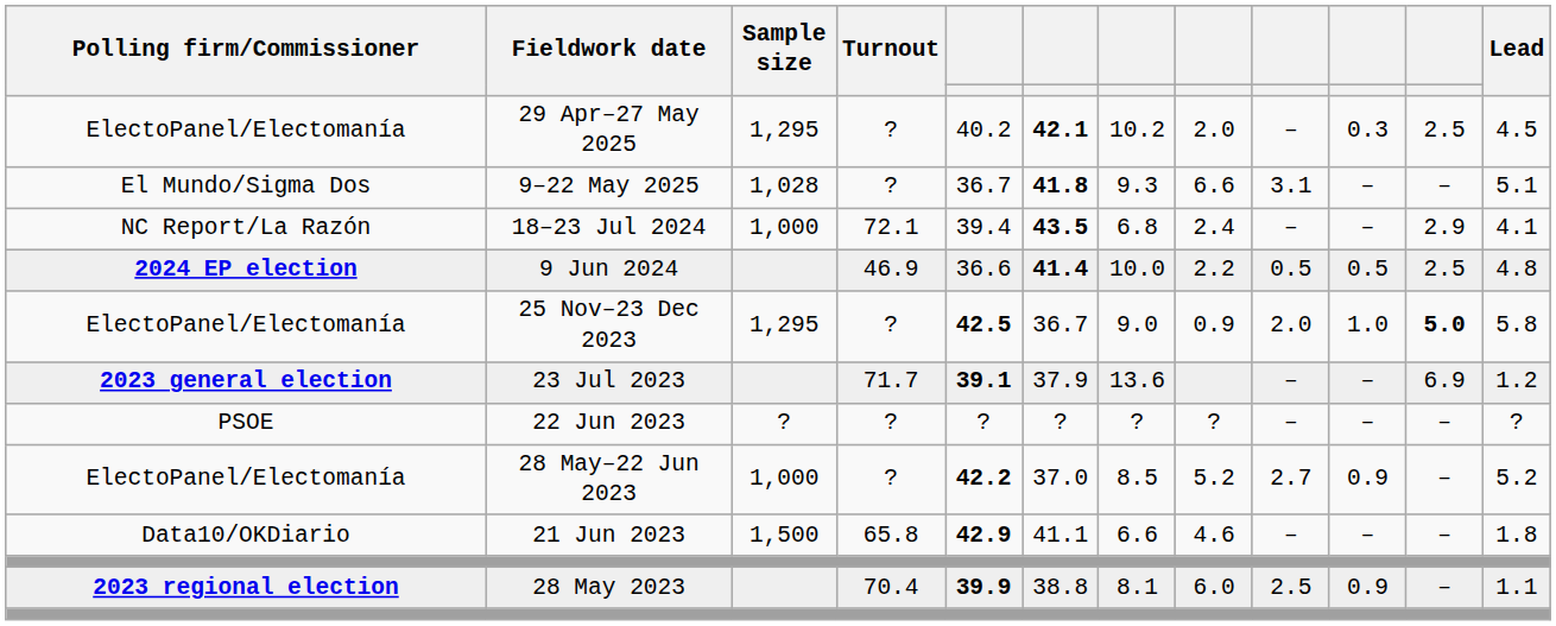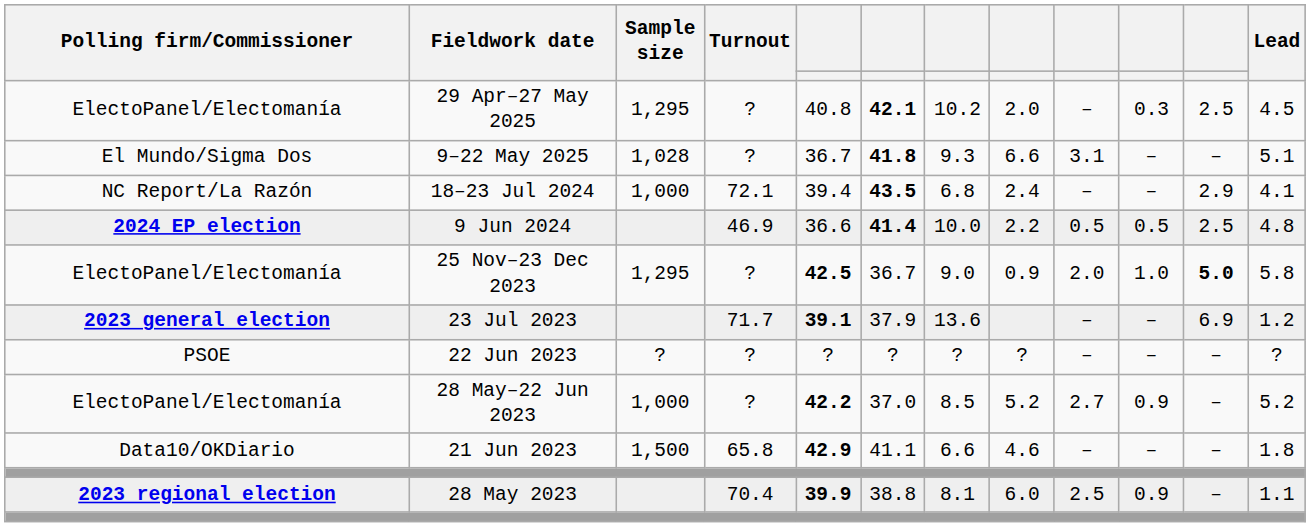29 Apr–27 May 2025 | column 5: 40.2 -> 40.8
